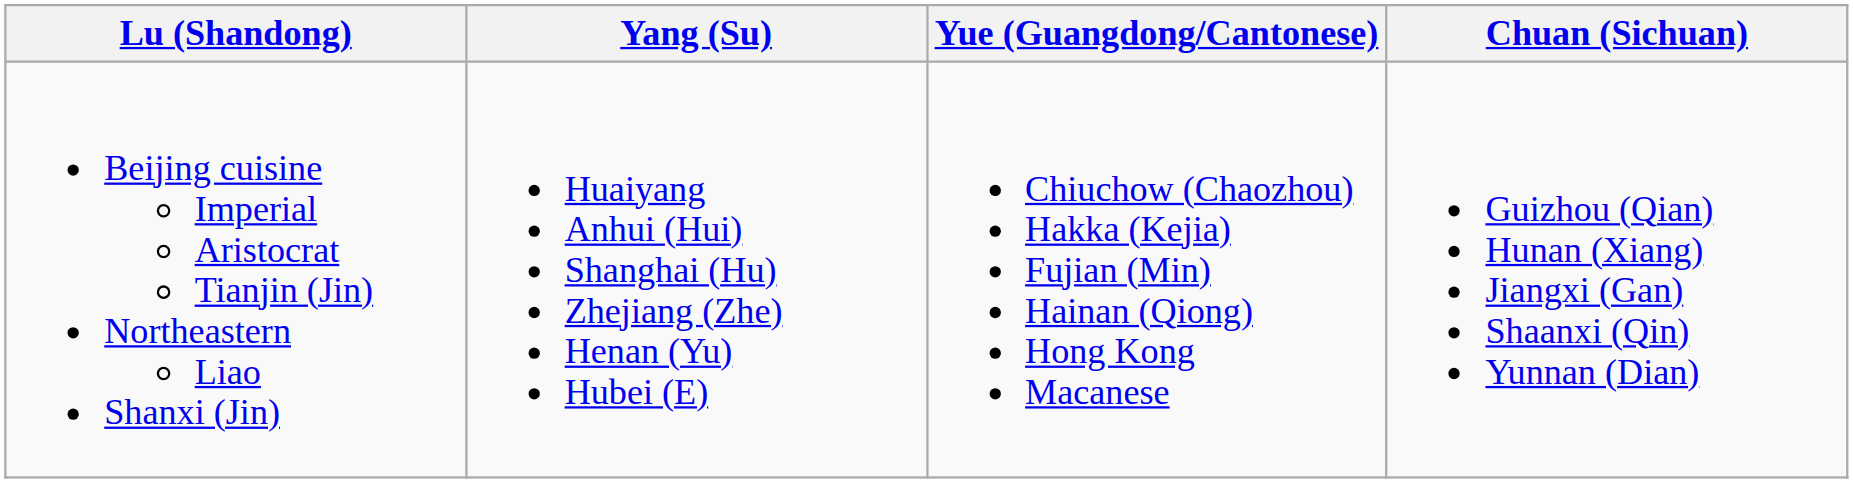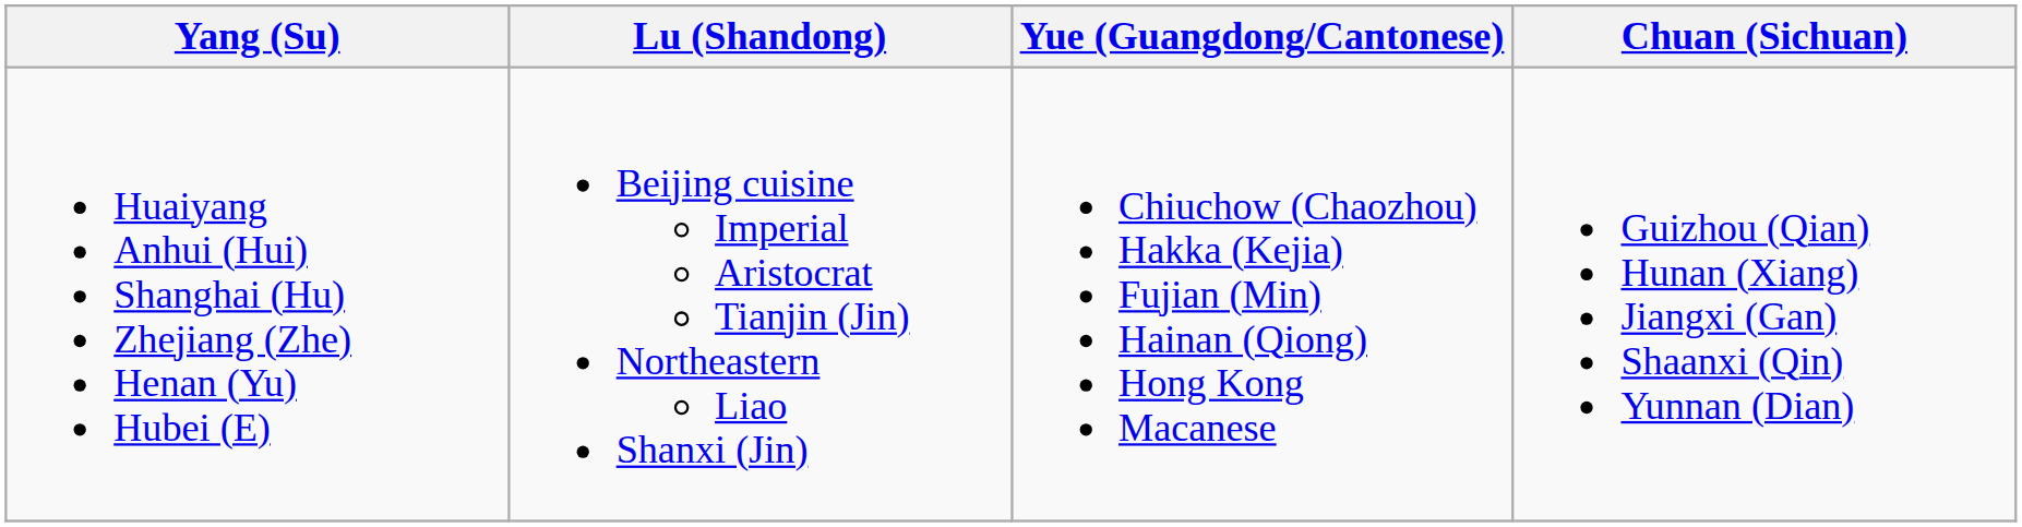columns swapped: Lu (Shandong) <-> Yang (Su)
